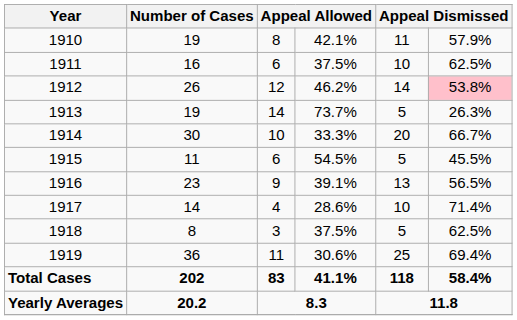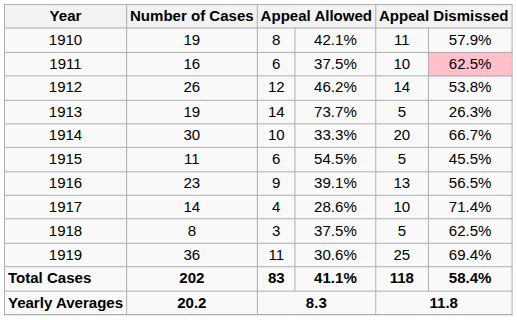1911 | column 6: no background -> pink background
1912 | column 6: pink background -> no background
